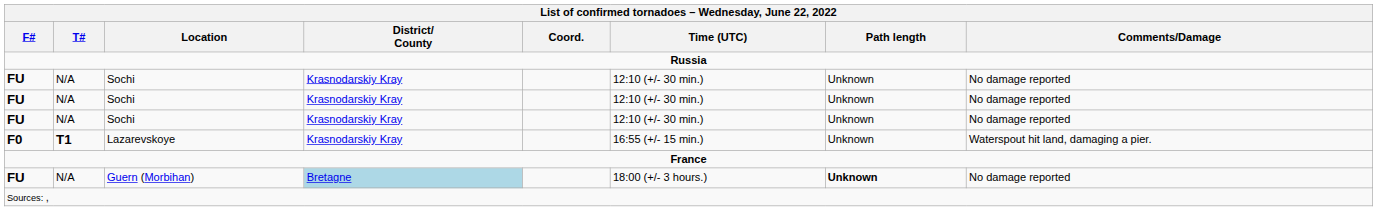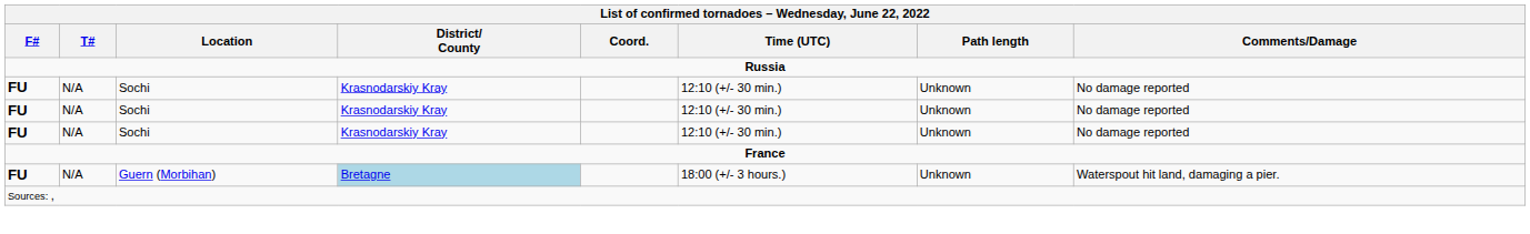- row: F0 | T1 | Lazarevskoye | Krasnodarskiy Kray | 16:55 (+/- 15 min.) | Unknown | Waterspout hit land, damaging a pier.
Guern (Morbihan) | Path length: bold -> normal
Guern (Morbihan) | Comments/Damage: No damage reported -> Waterspout hit land, damaging a pier.
